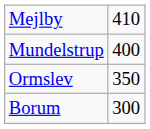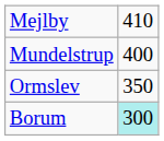Borum | column 2: no background -> paleturquoise background
